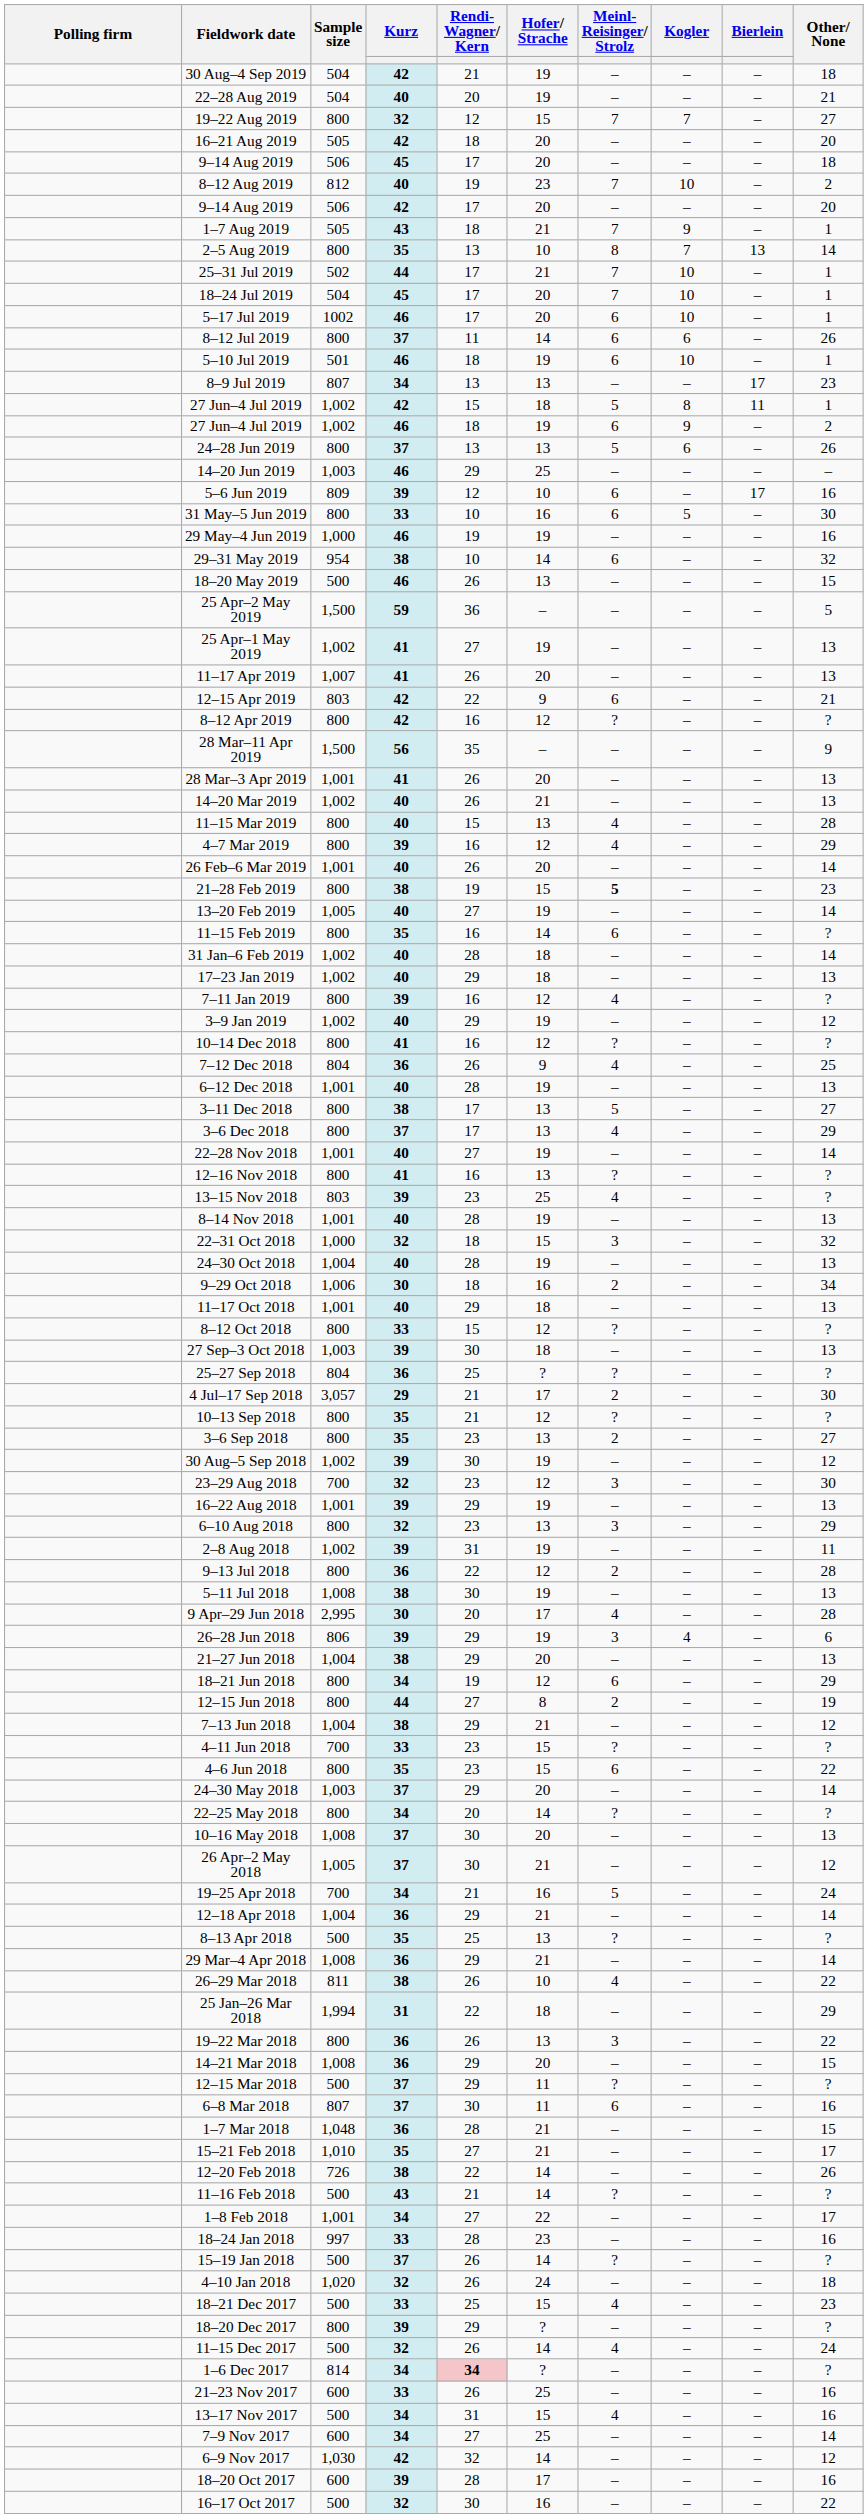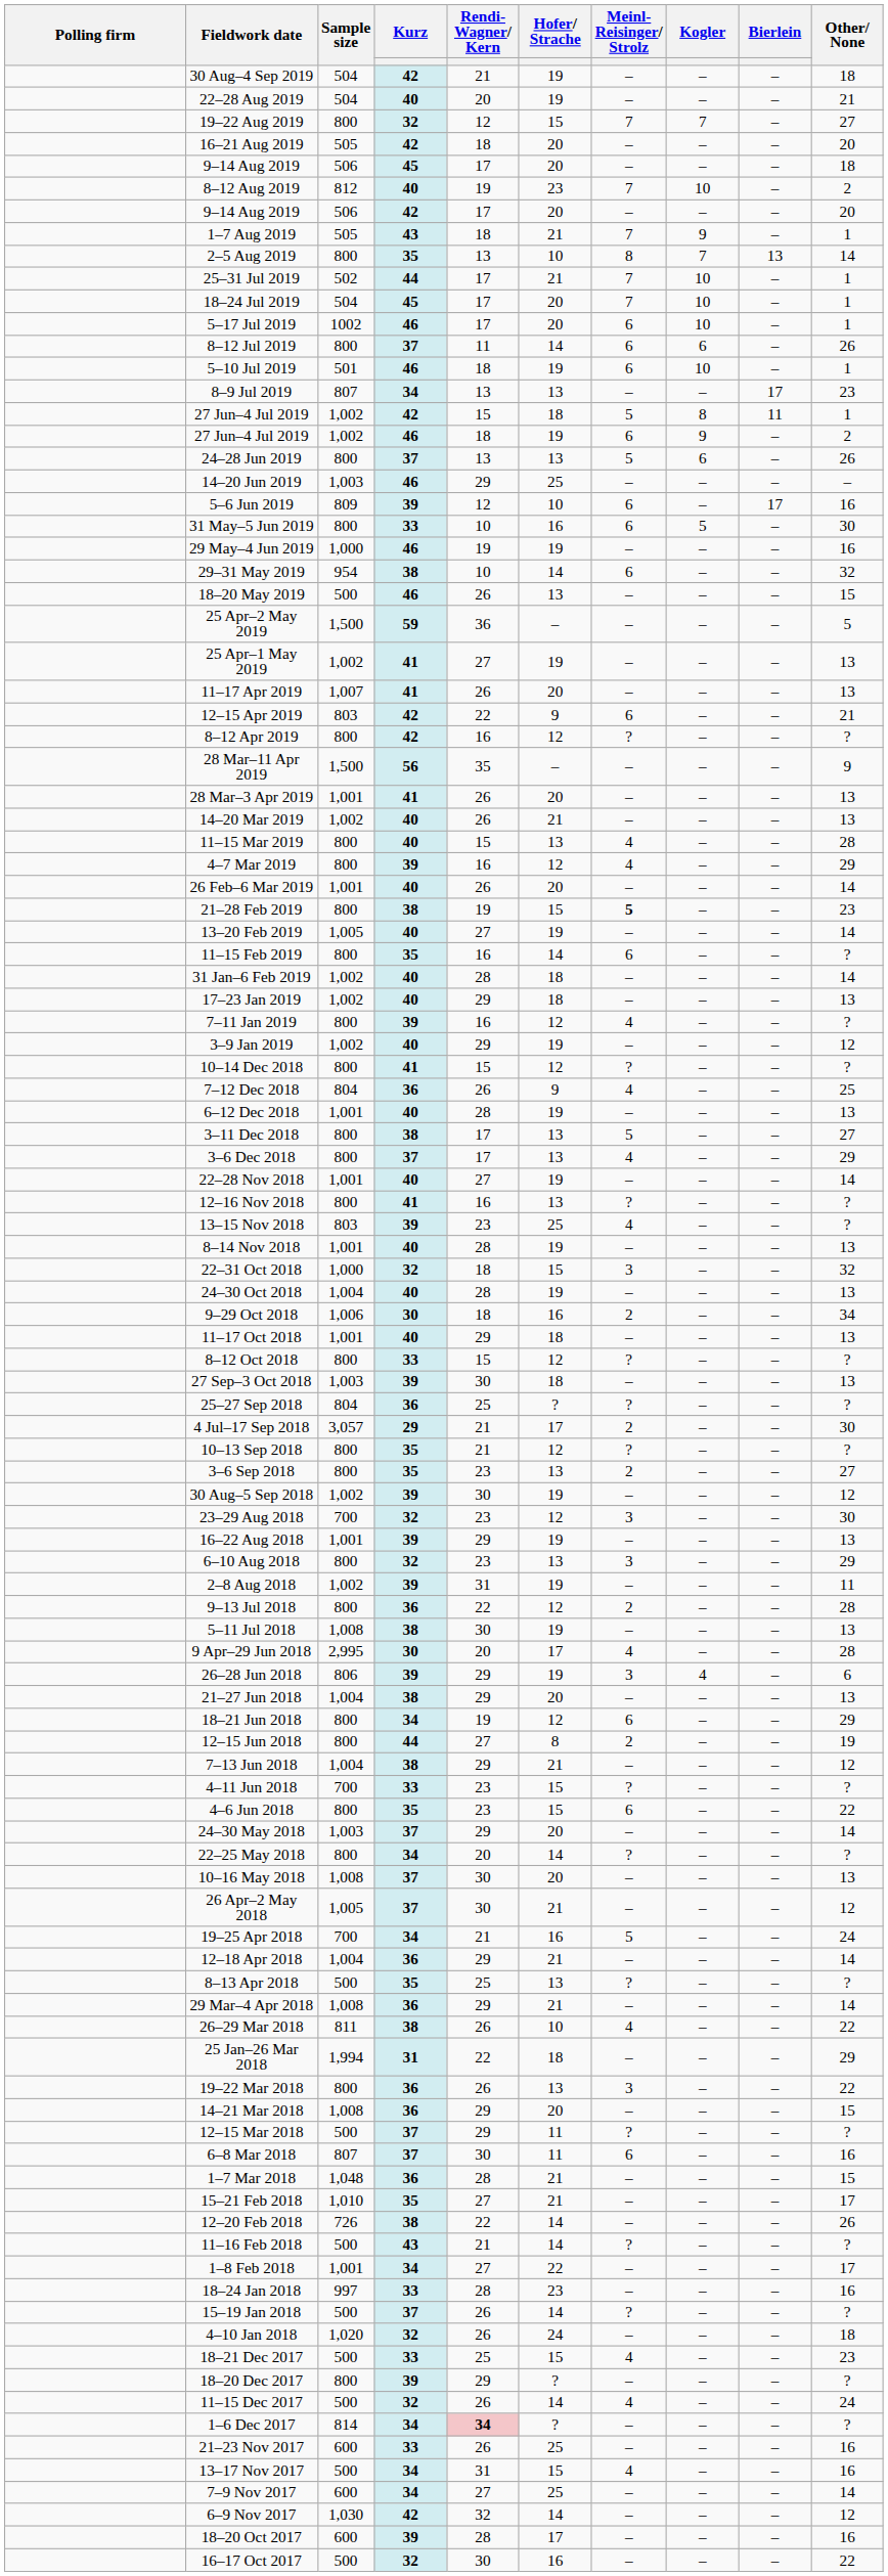10–14 Dec 2018 | Rendi-Wagner/ Kern: 16 -> 15
